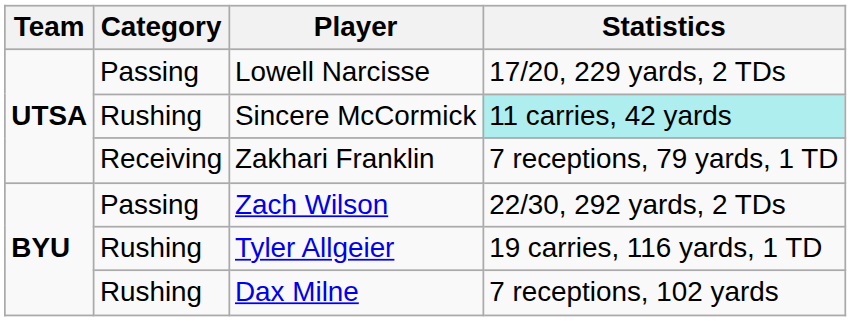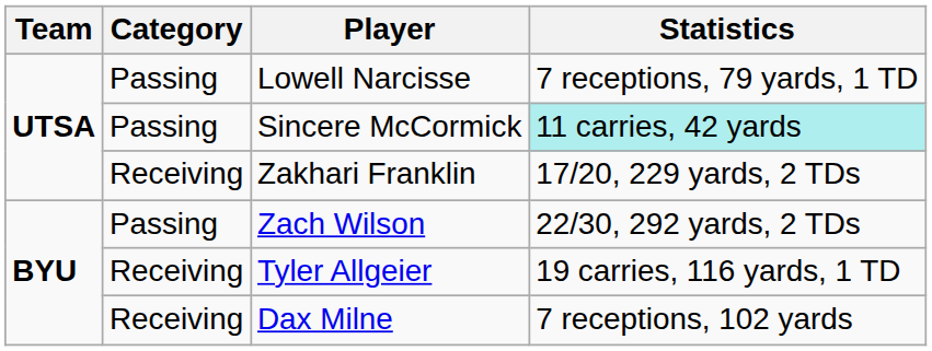Lowell Narcisse | Statistics: 17/20, 229 yards, 2 TDs -> 7 receptions, 79 yards, 1 TD
Sincere McCormick | Category: Rushing -> Passing
Zakhari Franklin | Statistics: 7 receptions, 79 yards, 1 TD -> 17/20, 229 yards, 2 TDs
Tyler Allgeier | Category: Rushing -> Receiving
Dax Milne | Category: Rushing -> Receiving
